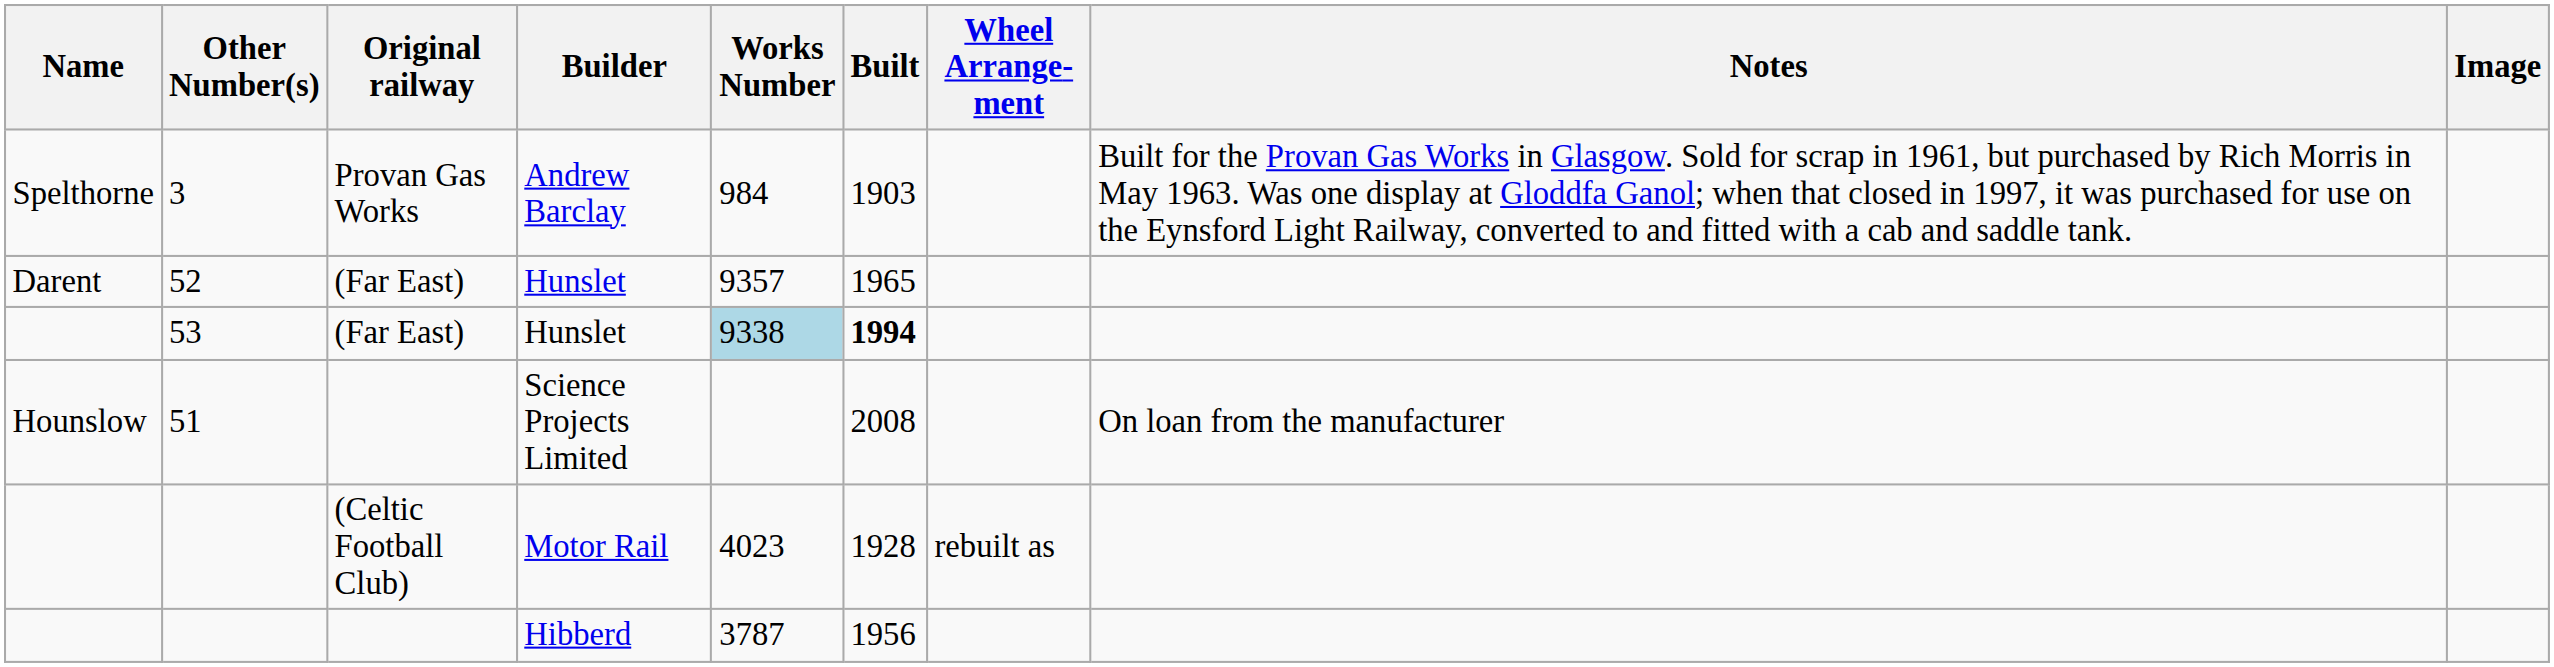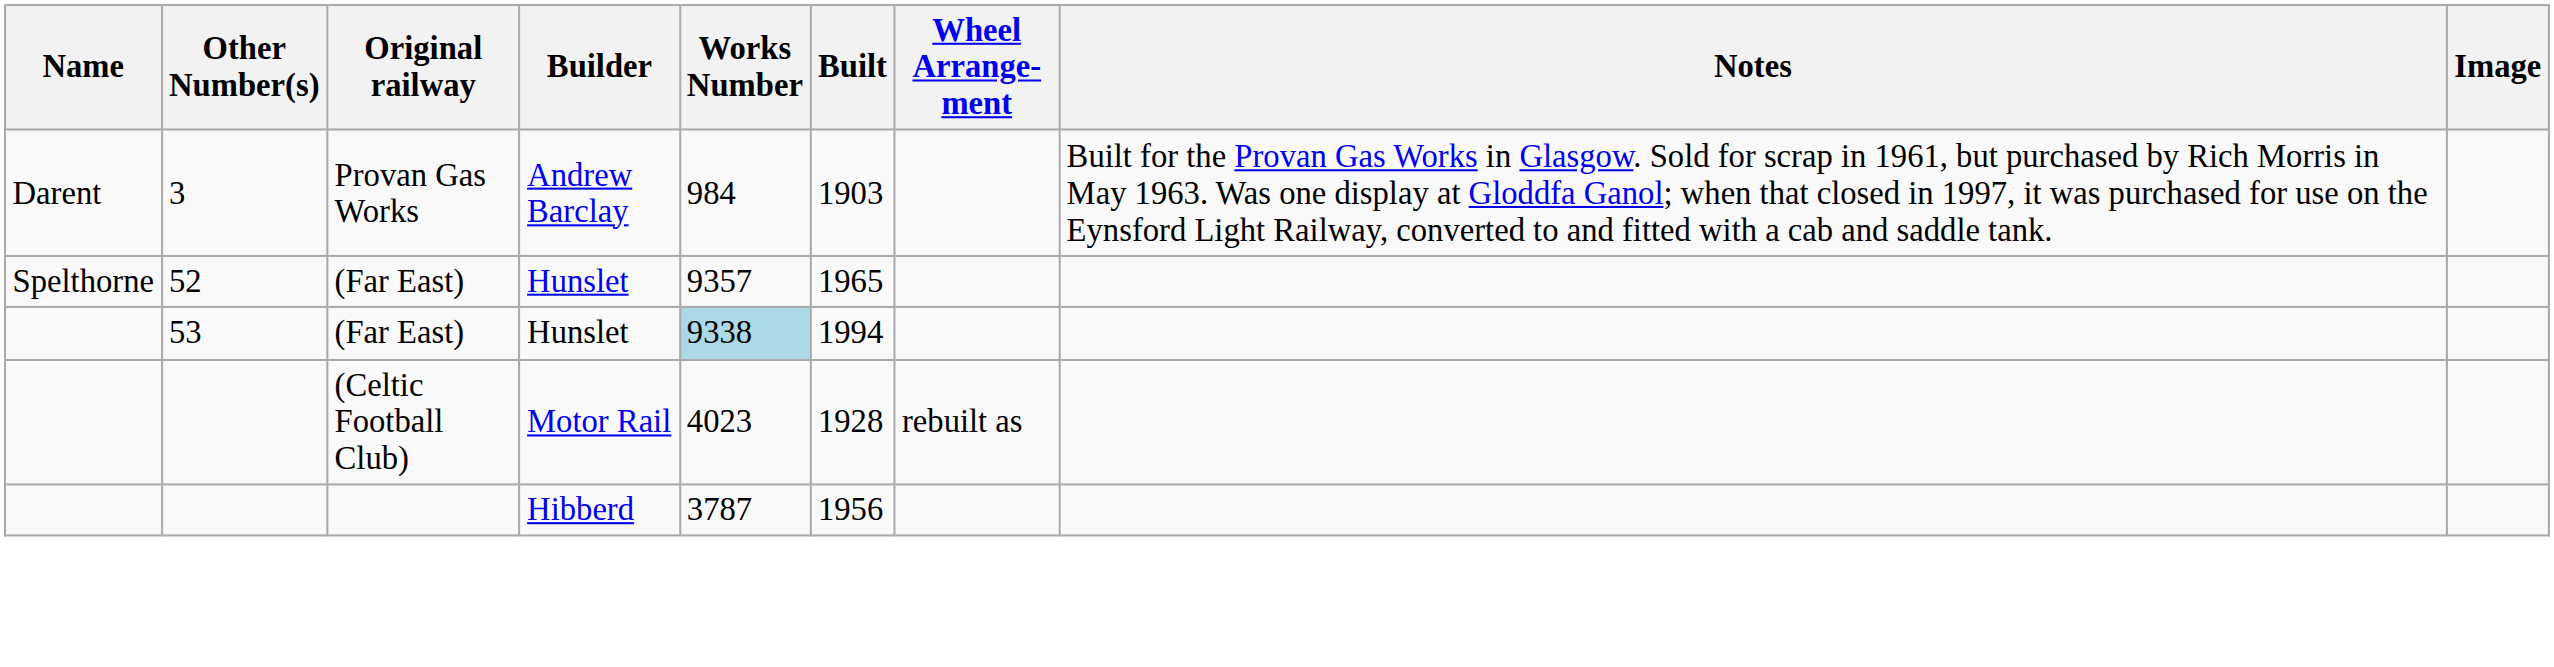3 | Name: Spelthorne -> Darent
52 | Name: Darent -> Spelthorne
53 | Built: bold -> normal
- row: Hounslow | 51 | Science Projects Limited | 2008 | On loan from the manufacturer
